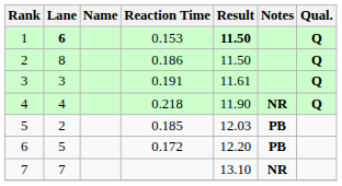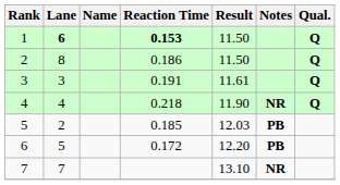1 | Reaction Time: normal -> bold
1 | Result: bold -> normal
